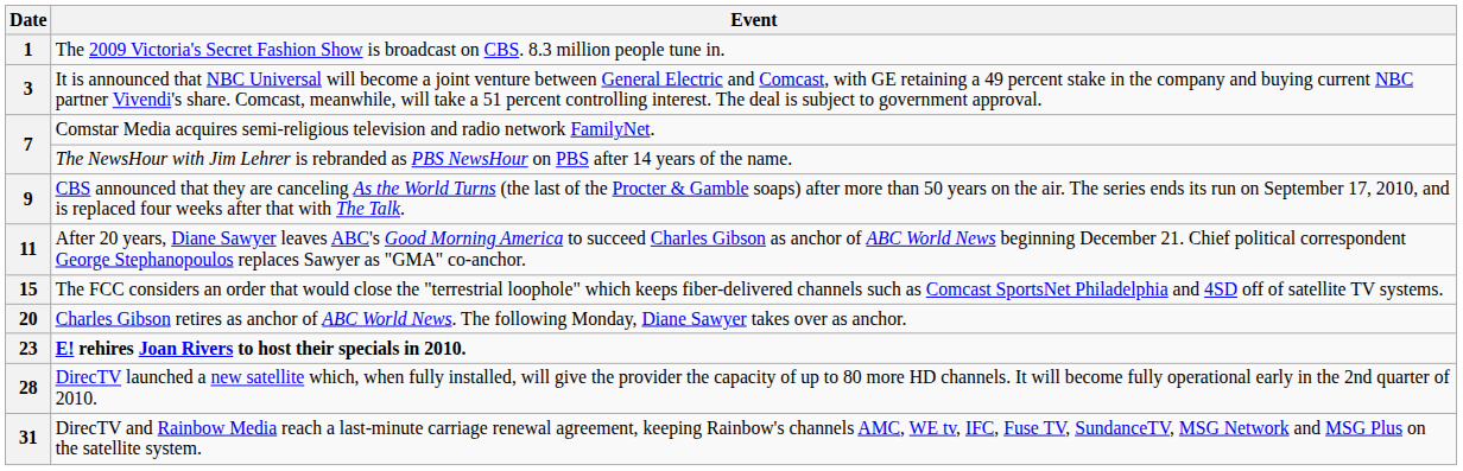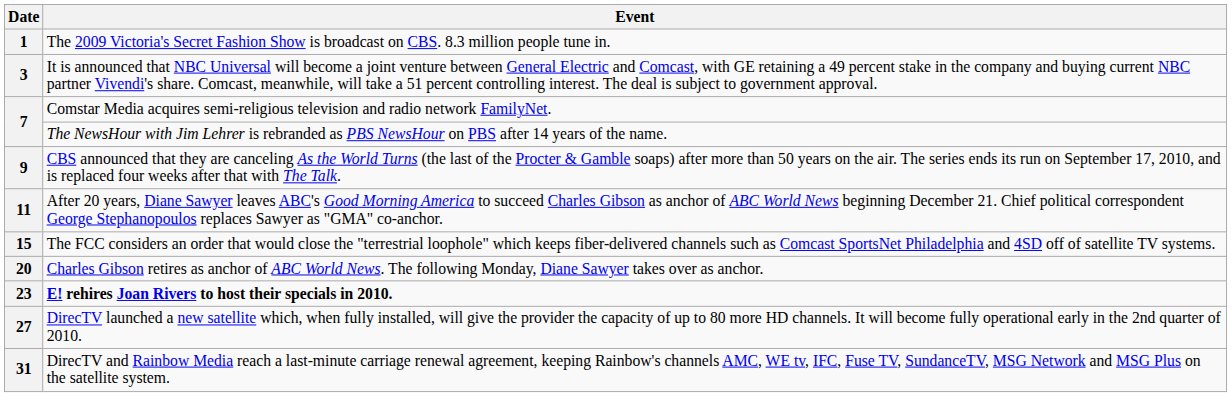row 11 | Date: 28 -> 27
